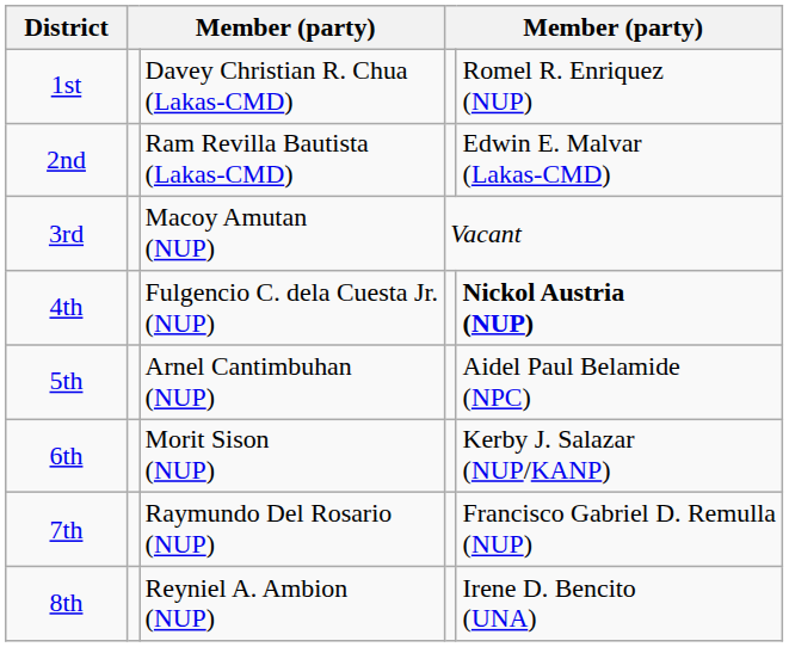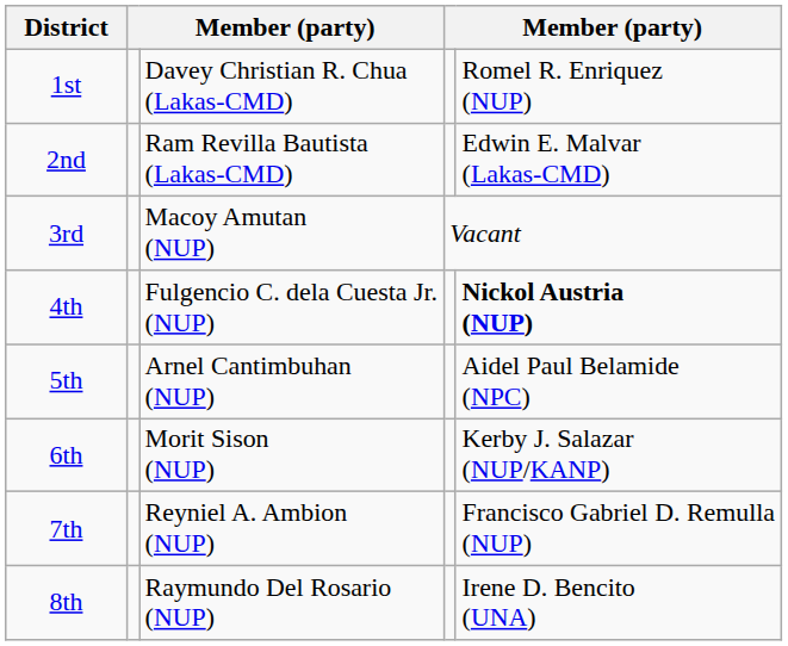7th | column 3: Raymundo Del Rosario (NUP) -> Reyniel A. Ambion (NUP)
8th | column 3: Reyniel A. Ambion (NUP) -> Raymundo Del Rosario (NUP)
